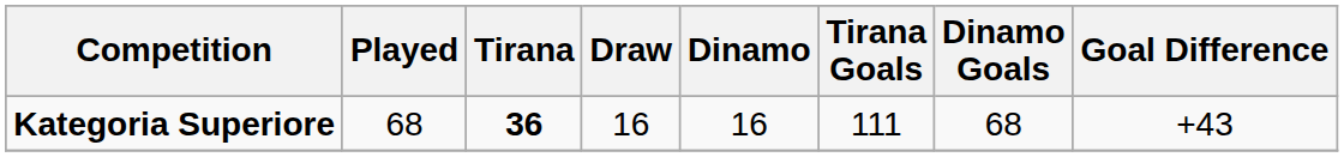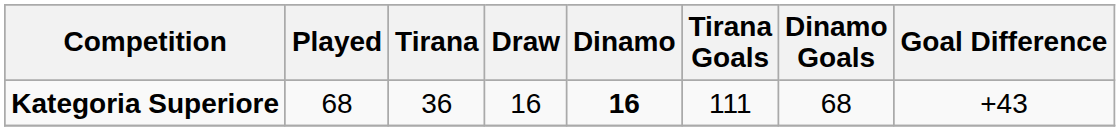Kategoria Superiore | Tirana: bold -> normal
Kategoria Superiore | Dinamo: normal -> bold
